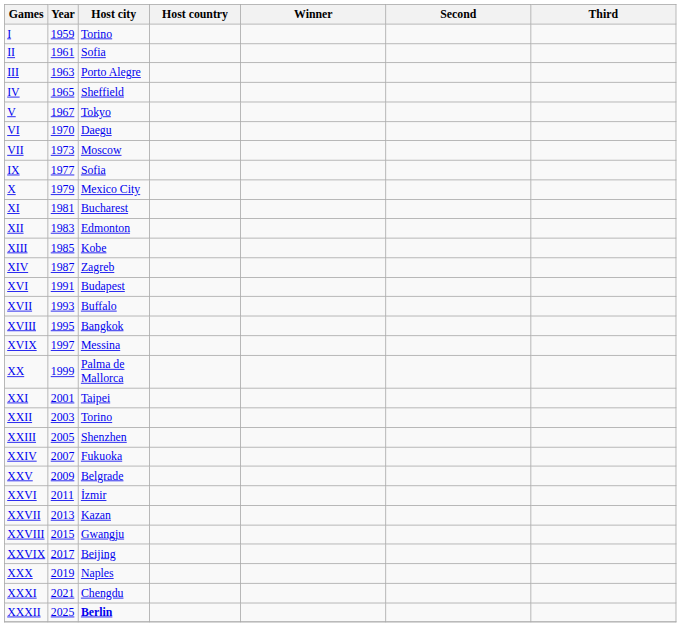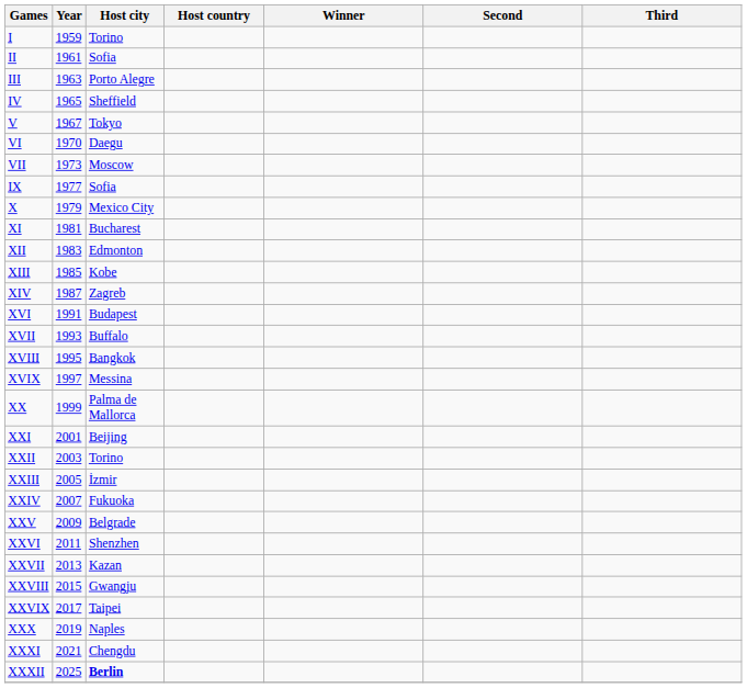XXI | Host city: Taipei -> Beijing
XXIII | Host city: Shenzhen -> İzmir
XXVI | Host city: İzmir -> Shenzhen
XXVIX | Host city: Beijing -> Taipei
